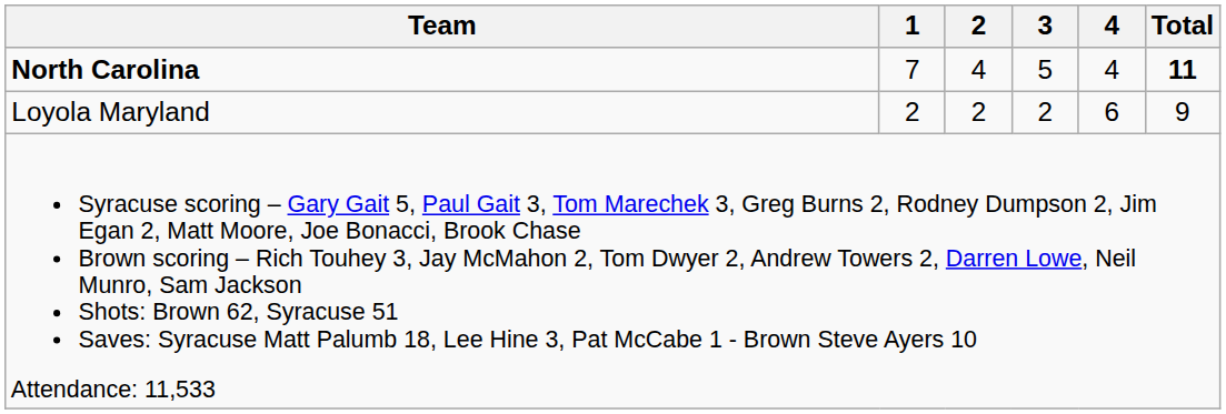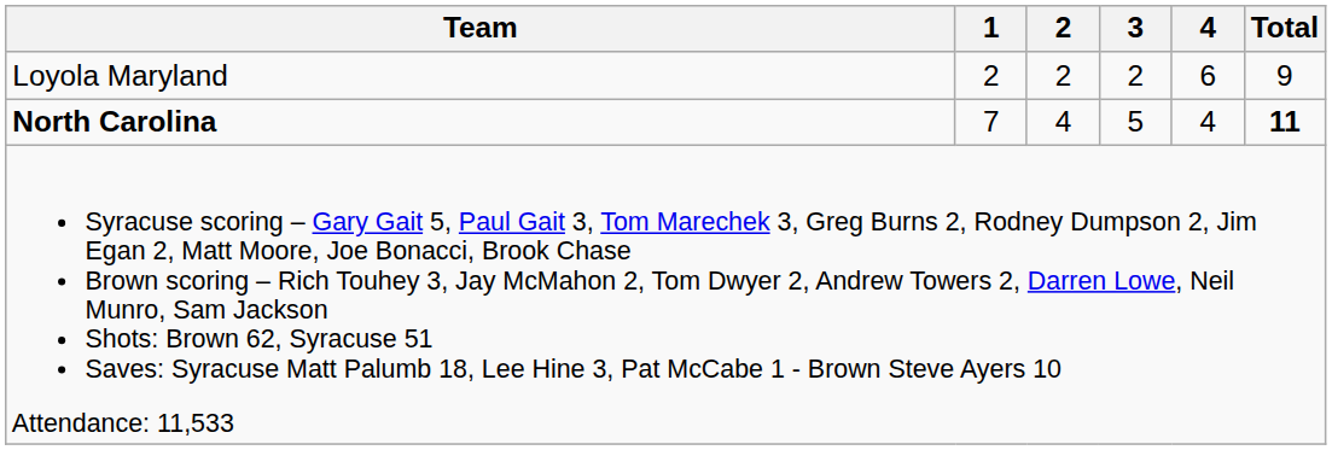rows swapped: North Carolina <-> Loyola Maryland
